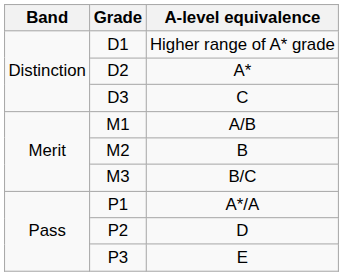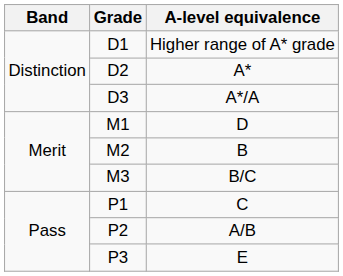D3 | A-level equivalence: C -> A*/A
M1 | A-level equivalence: A/B -> D
P1 | A-level equivalence: A*/A -> C
P2 | A-level equivalence: D -> A/B
